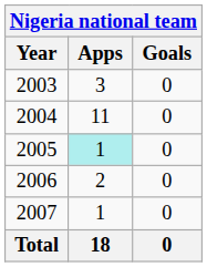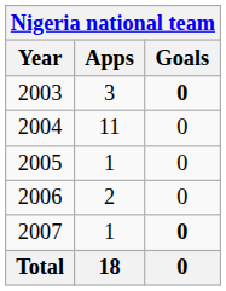2003 | Goals: normal -> bold
2005 | Apps: paleturquoise background -> no background
2007 | Goals: normal -> bold
